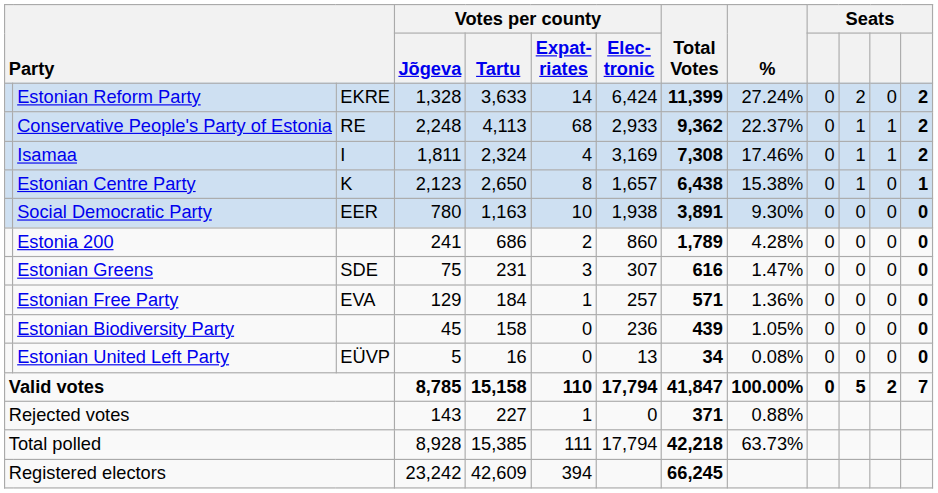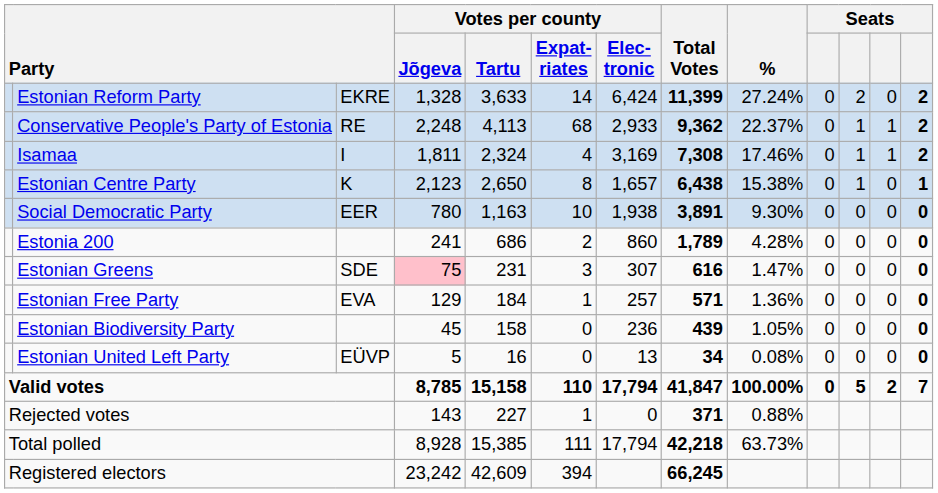Estonian Greens | Votes per county / Jõgeva: no background -> pink background
